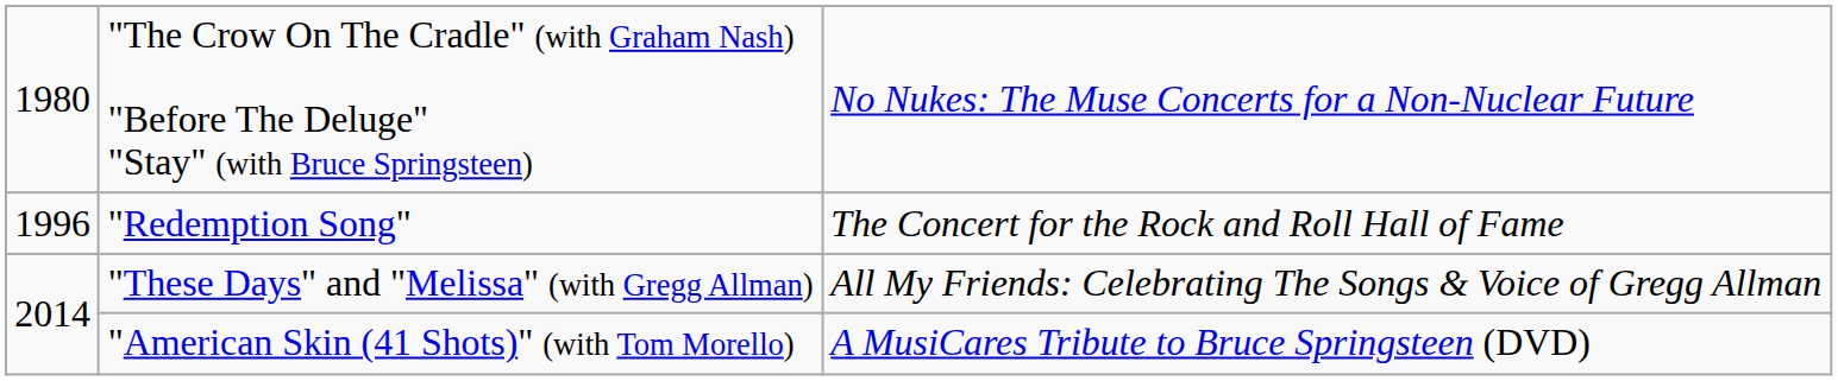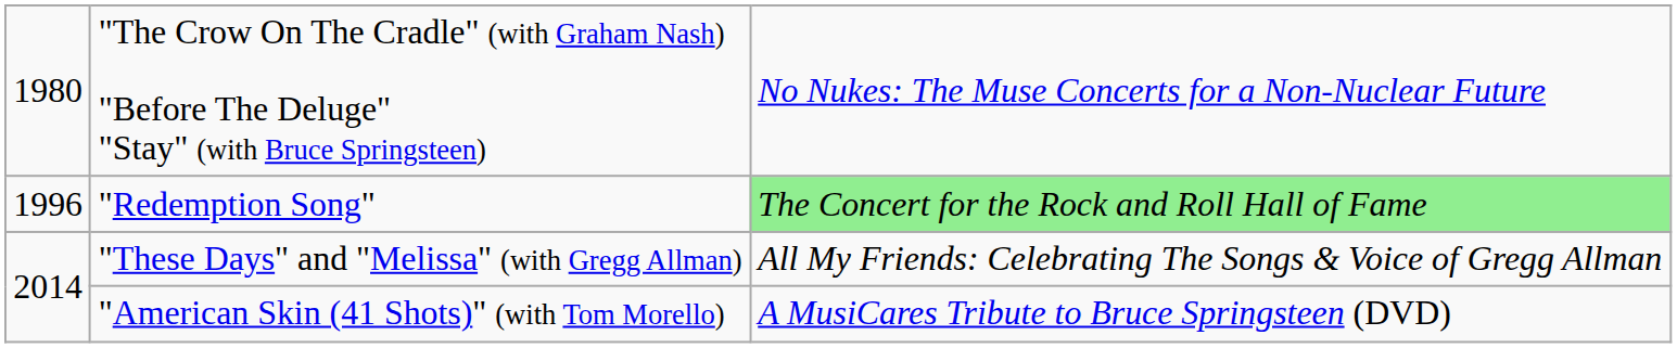"Redemption Song" | column 3: no background -> lightgreen background
